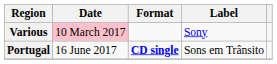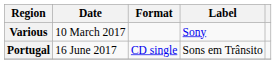Various | Date: pink background -> no background
Portugal | Format: bold -> normal
